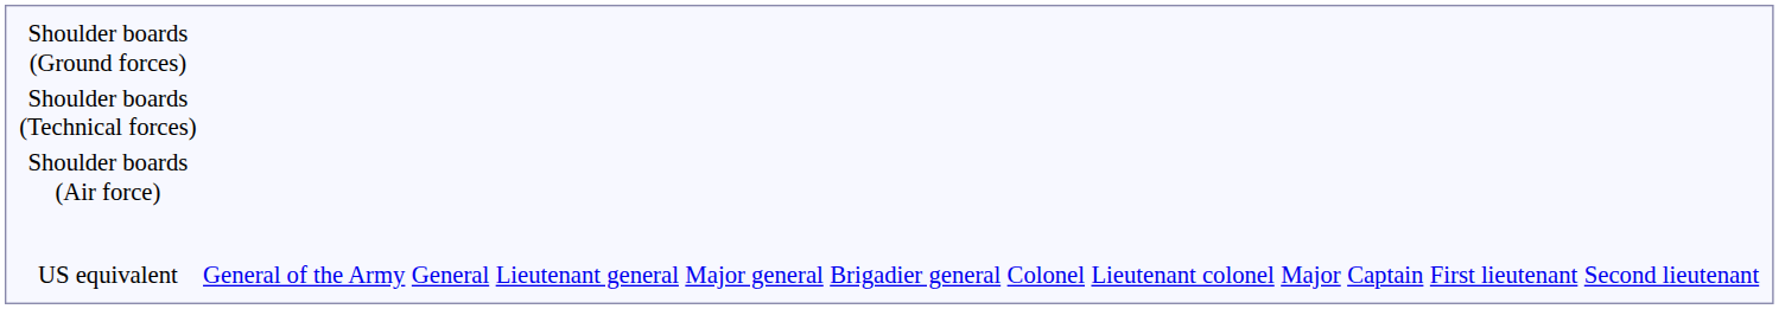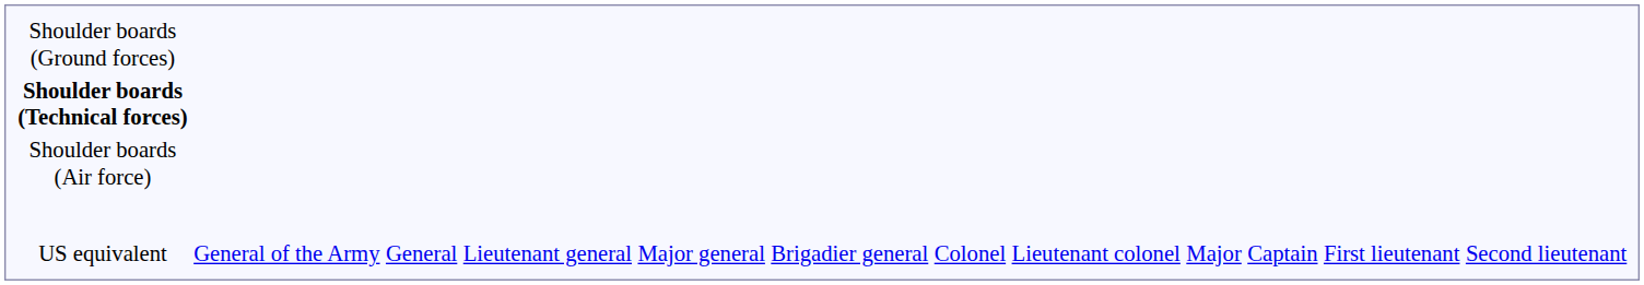Shoulder boards (Technical forces) | column 1: normal -> bold
